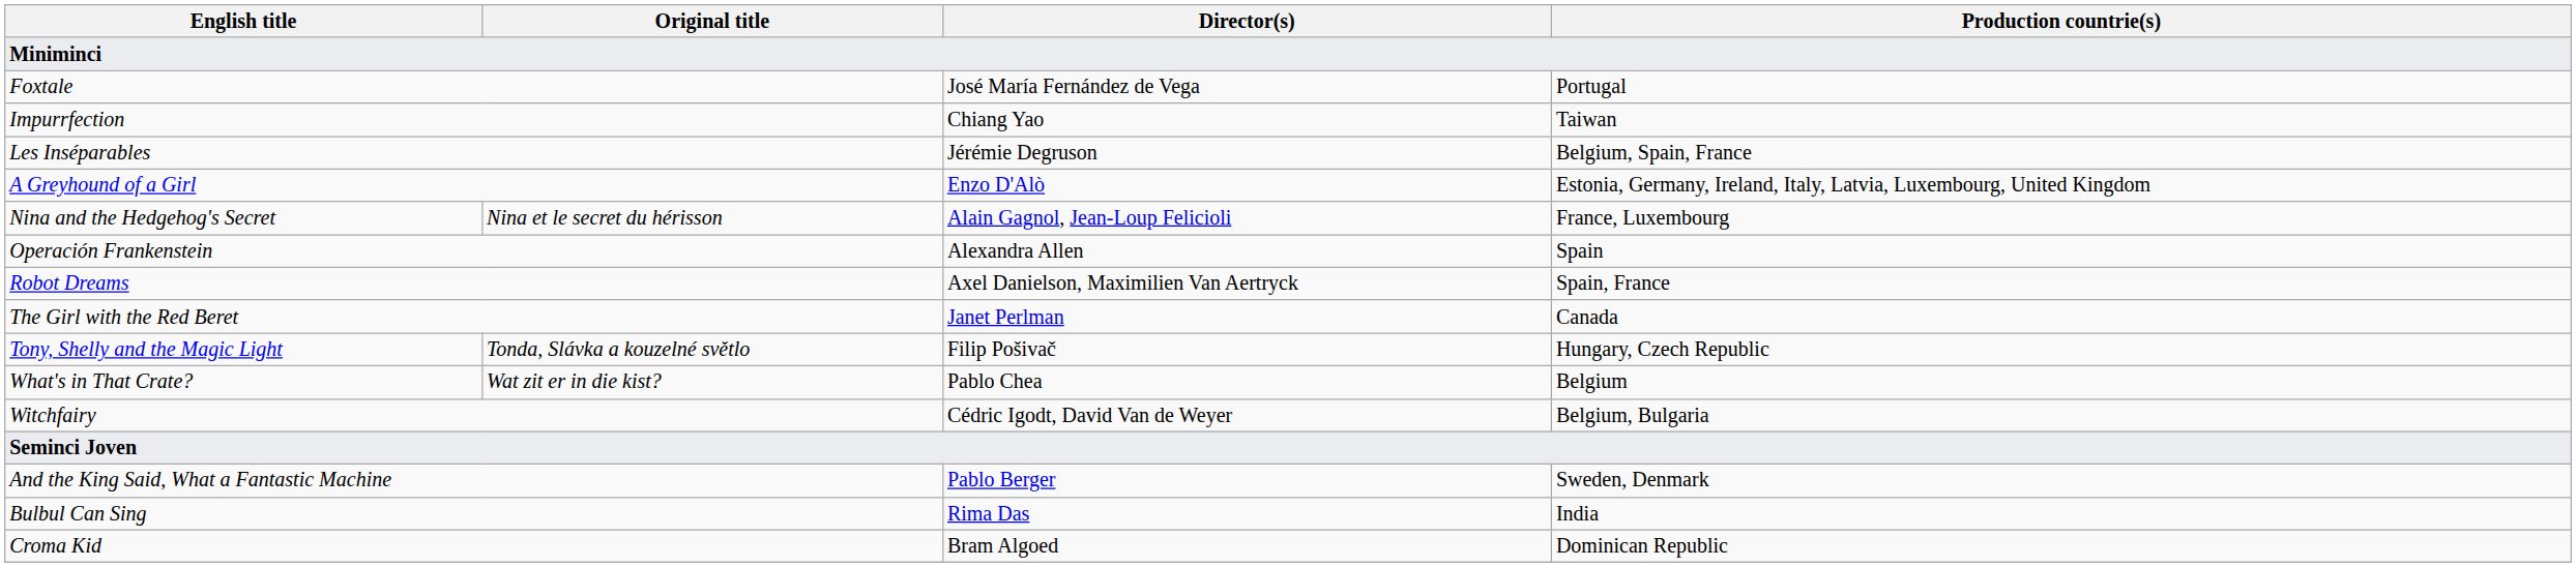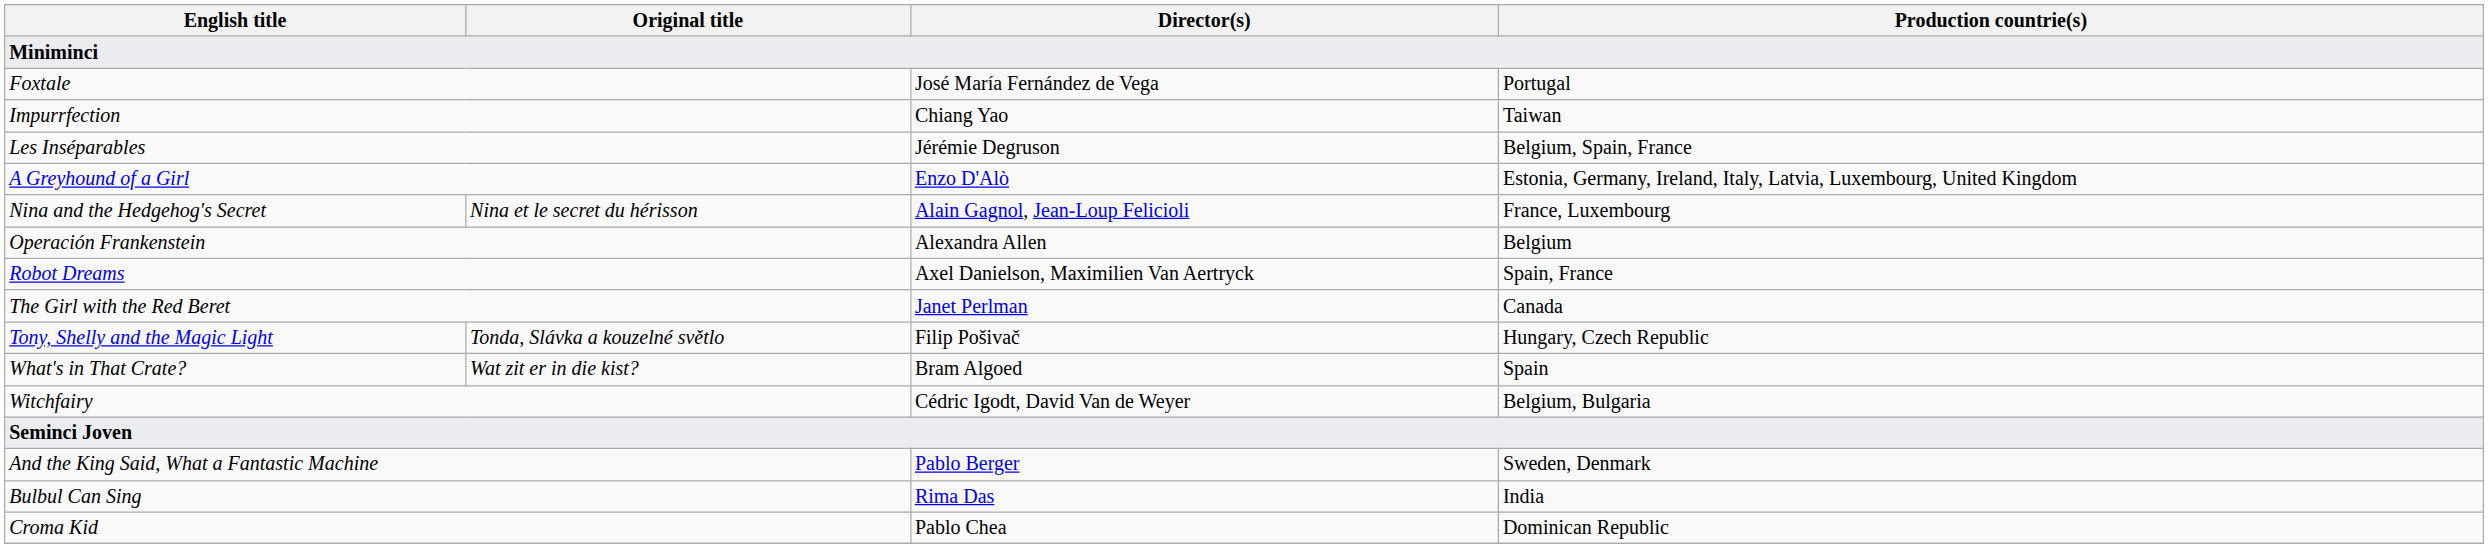Operación Frankenstein | Production countrie(s): Spain -> Belgium
What's in That Crate? | Director(s): Pablo Chea -> Bram Algoed
What's in That Crate? | Production countrie(s): Belgium -> Spain
Croma Kid | Director(s): Bram Algoed -> Pablo Chea
